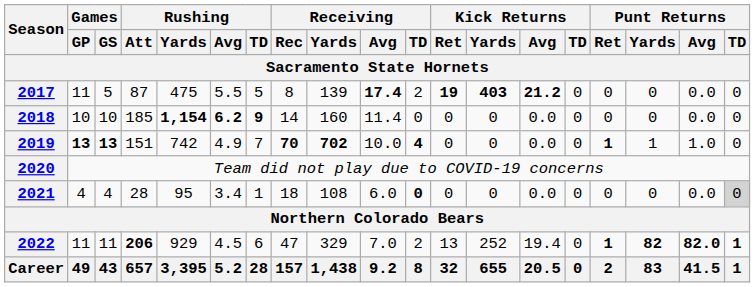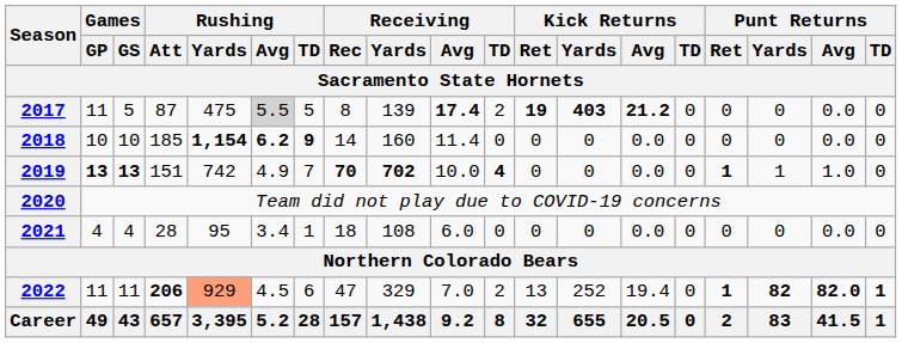2017 | Rushing / Avg: no background -> lightgrey background
2021 | Receiving / TD: bold -> normal
2021 | Punt Returns / TD: lightgrey background -> no background
2022 | Rushing / Yards: no background -> lightsalmon background
